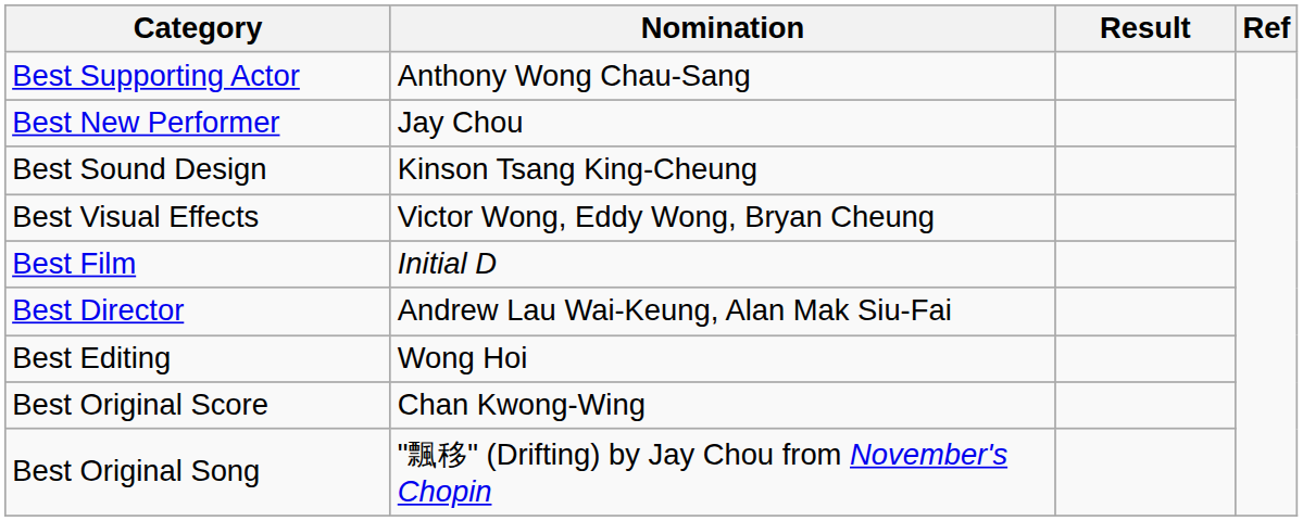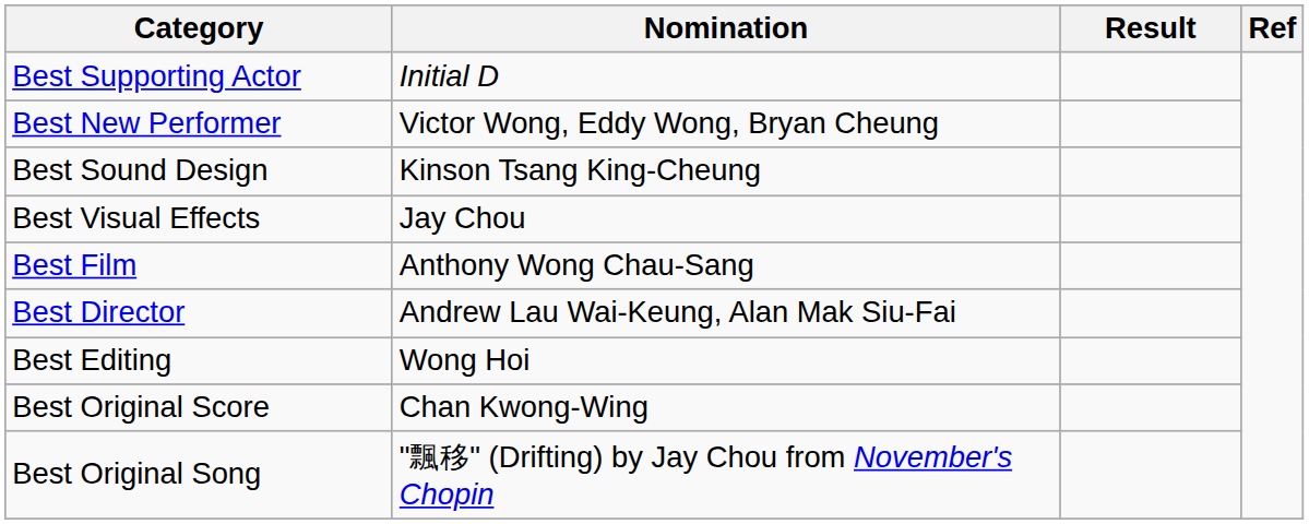Best Supporting Actor | Nomination: Anthony Wong Chau-Sang -> Initial D
Best New Performer | Nomination: Jay Chou -> Victor Wong, Eddy Wong, Bryan Cheung
Best Visual Effects | Nomination: Victor Wong, Eddy Wong, Bryan Cheung -> Jay Chou
Best Film | Nomination: Initial D -> Anthony Wong Chau-Sang
